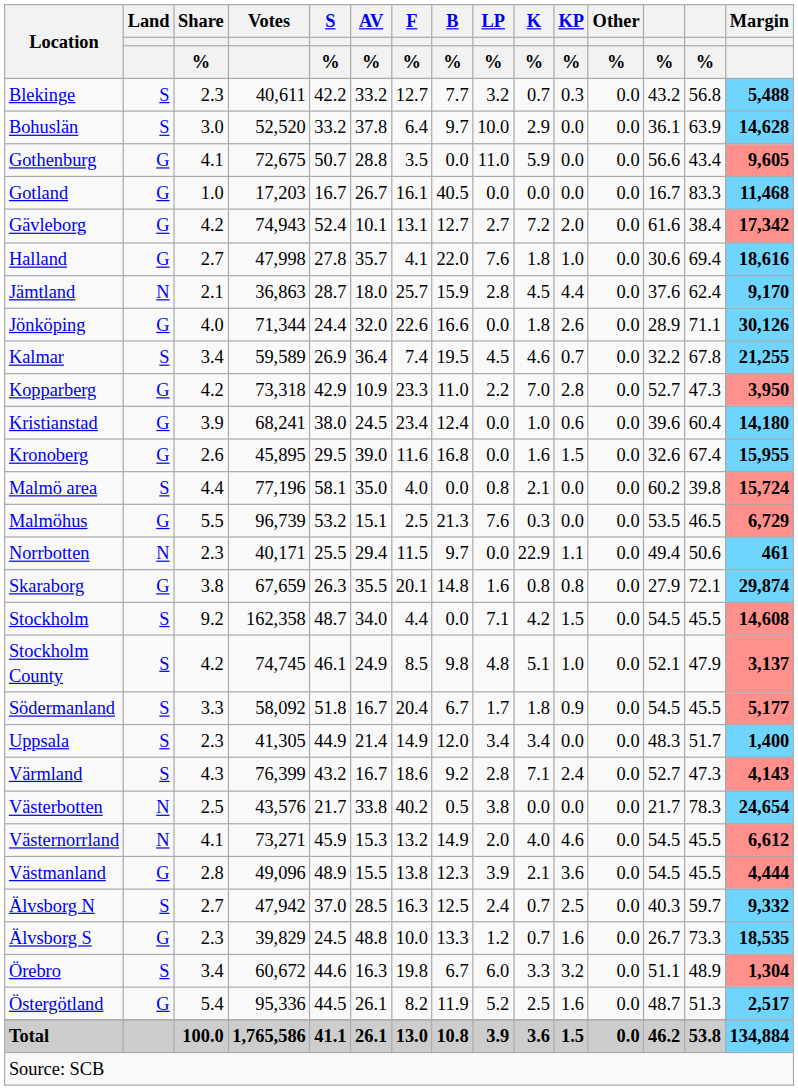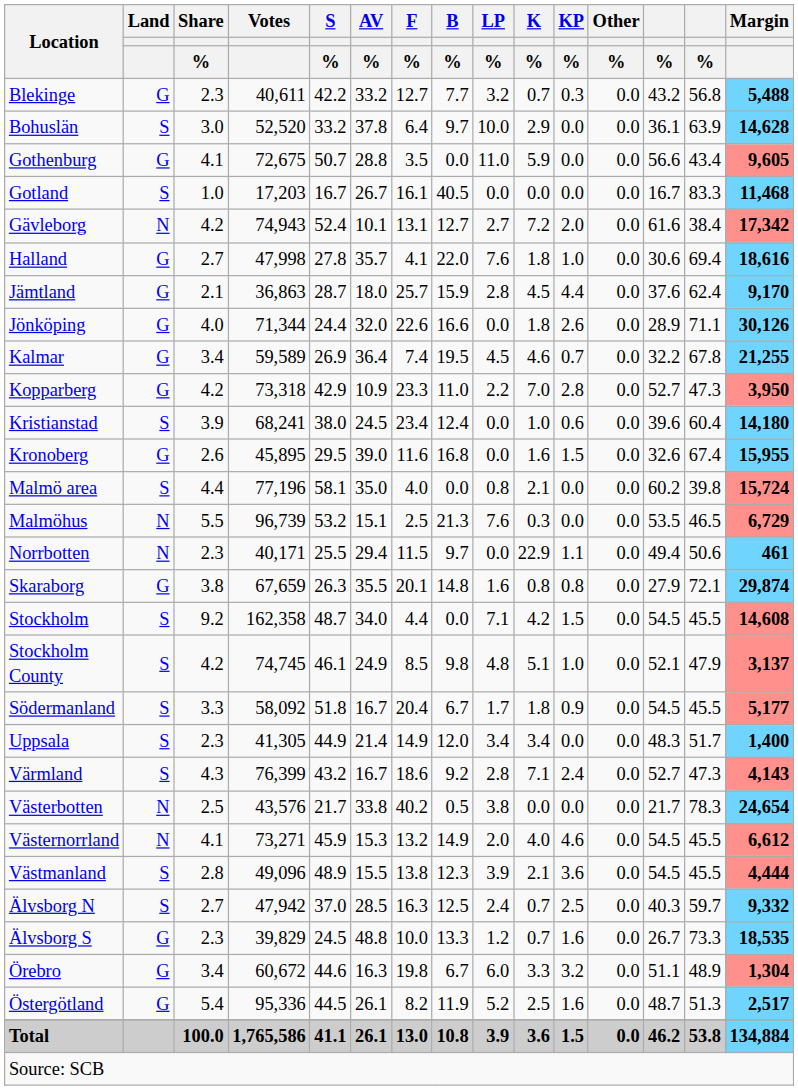Blekinge | Land: S -> G
Gotland | Land: G -> S
Gävleborg | Land: G -> N
Jämtland | Land: N -> G
Kalmar | Land: S -> G
Kristianstad | Land: G -> S
Malmöhus | Land: G -> N
Västmanland | Land: G -> S
Örebro | Land: S -> G
